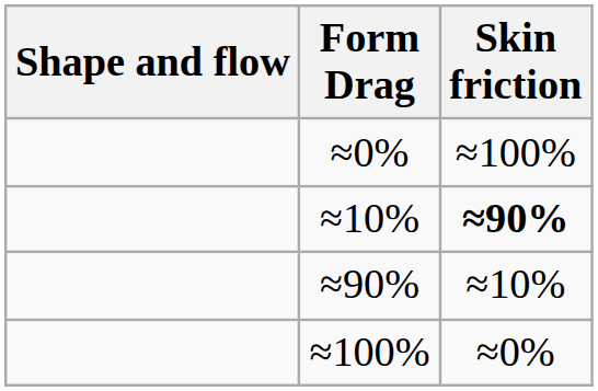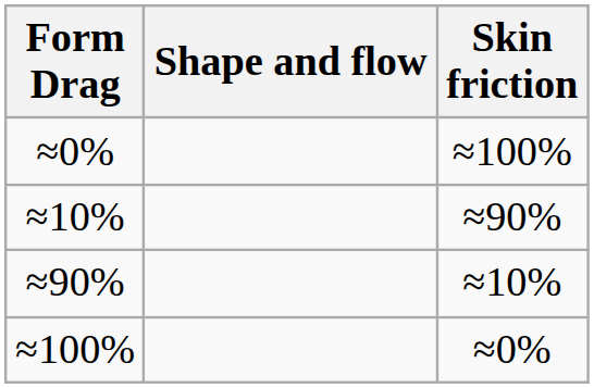columns swapped: Shape and flow <-> Form Drag
row 3 | Skin friction: bold -> normal
